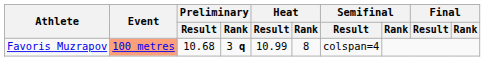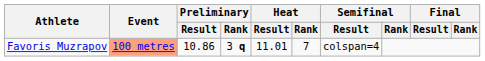Favoris Muzrapov | Preliminary / Result: 10.68 -> 10.86
Favoris Muzrapov | Heat / Result: 10.99 -> 11.01
Favoris Muzrapov | Heat / Rank: 8 -> 7
